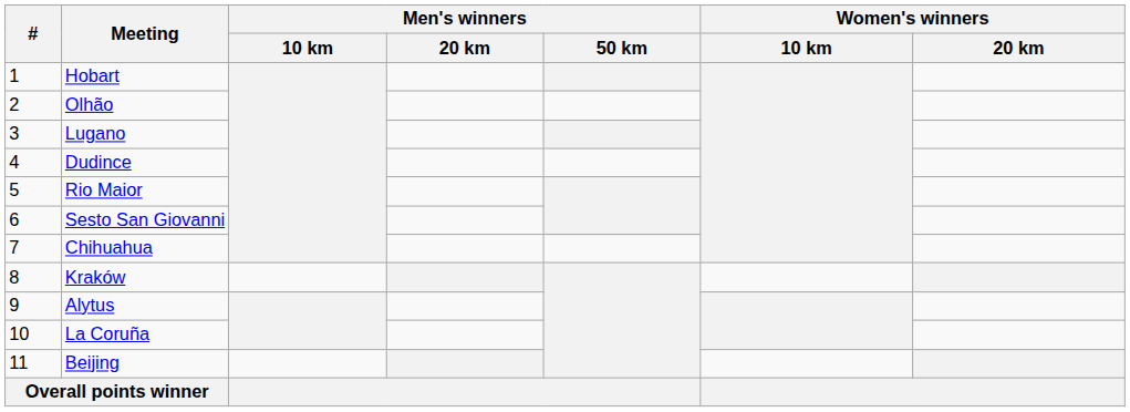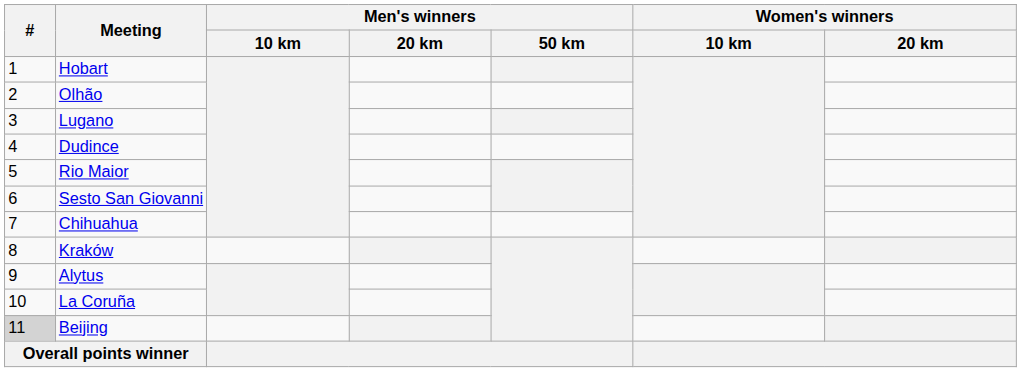Beijing | #: no background -> lightgrey background
